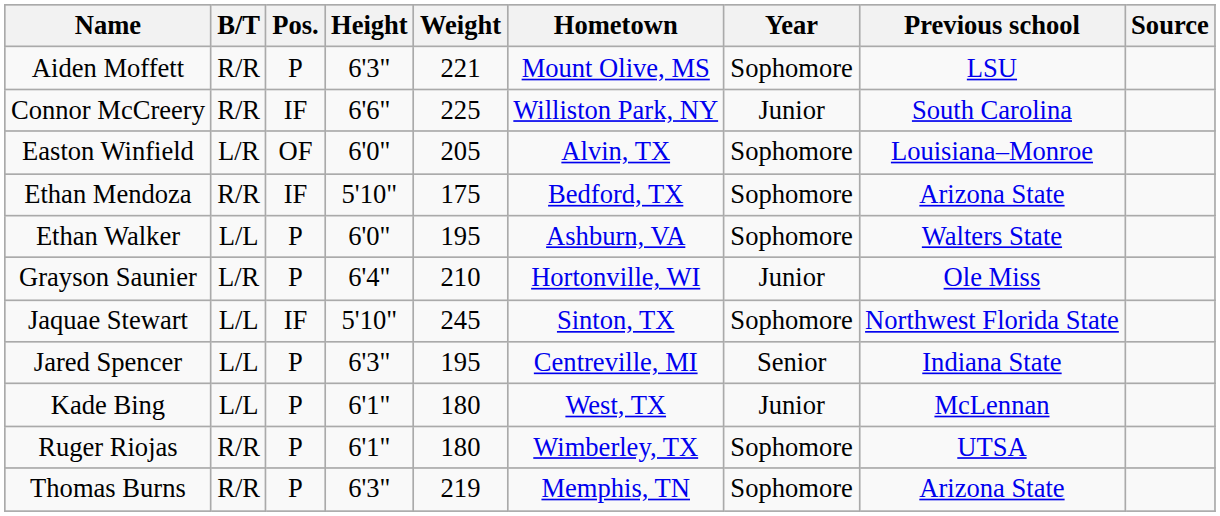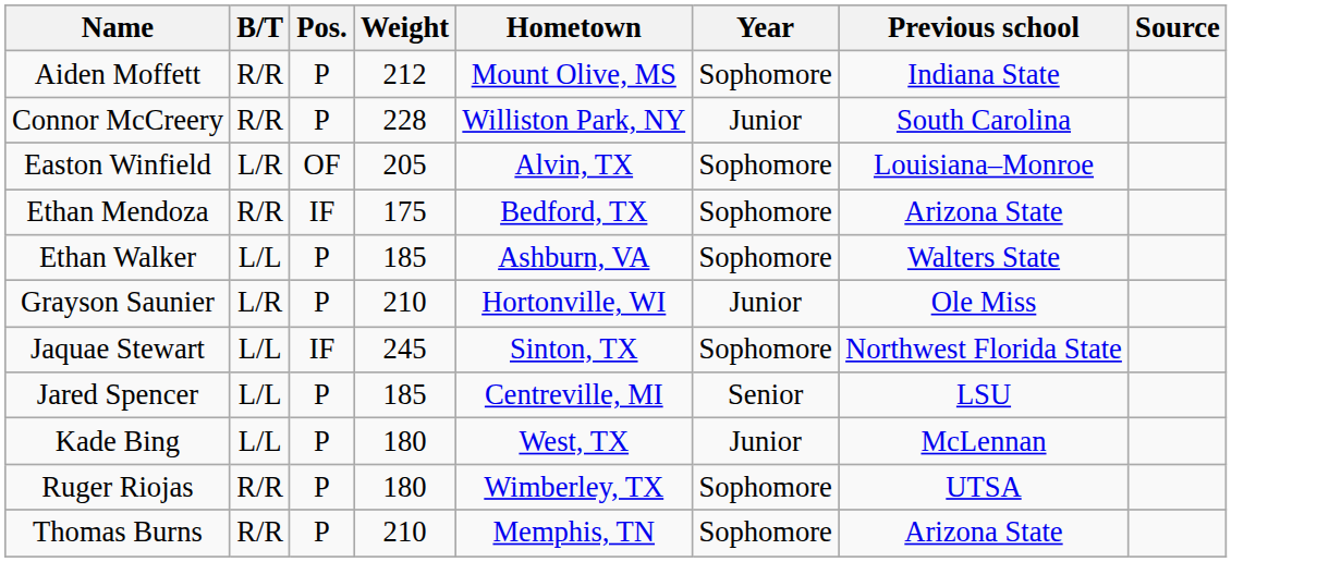- column: Height | 6'3" | 6'6" | 6'0" | 5'10" | 6'0" | 6'4" | 5'10" | 6'3" | 6'1" | 6'1" | 6'3"
Aiden Moffett | Weight: 221 -> 212
Aiden Moffett | Previous school: LSU -> Indiana State
Connor McCreery | Pos.: IF -> P
Connor McCreery | Weight: 225 -> 228
Ethan Walker | Weight: 195 -> 185
Jared Spencer | Weight: 195 -> 185
Jared Spencer | Previous school: Indiana State -> LSU
Thomas Burns | Weight: 219 -> 210
